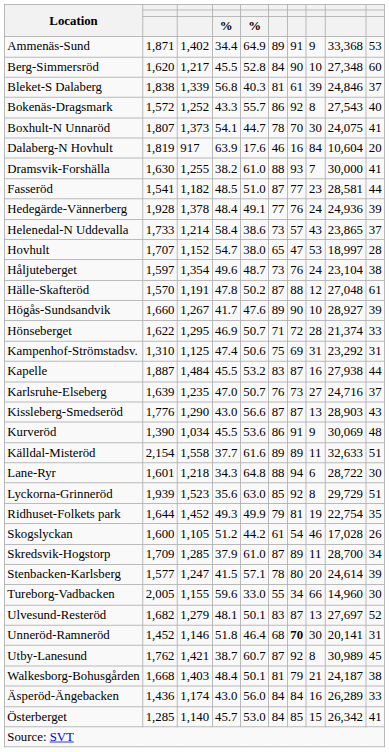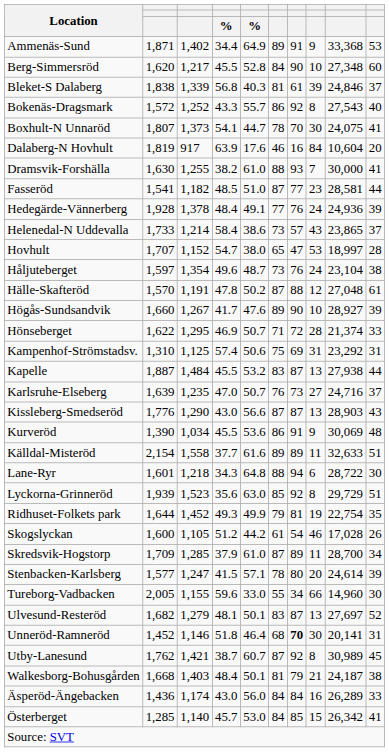Kampenhof-Strömstadsv. | column 4: 47.4 -> 57.4
Kapelle | column 8: 16 -> 13
